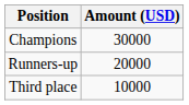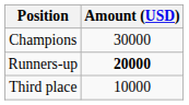Runners-up | Amount (USD): normal -> bold
